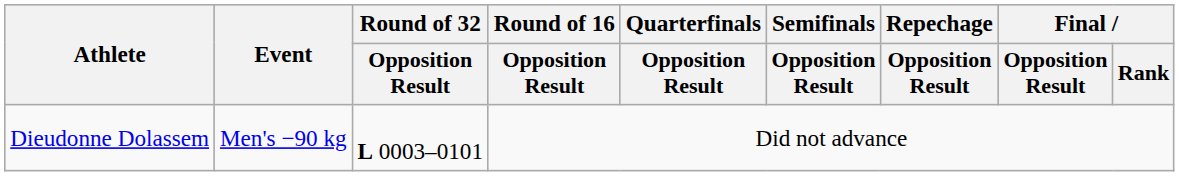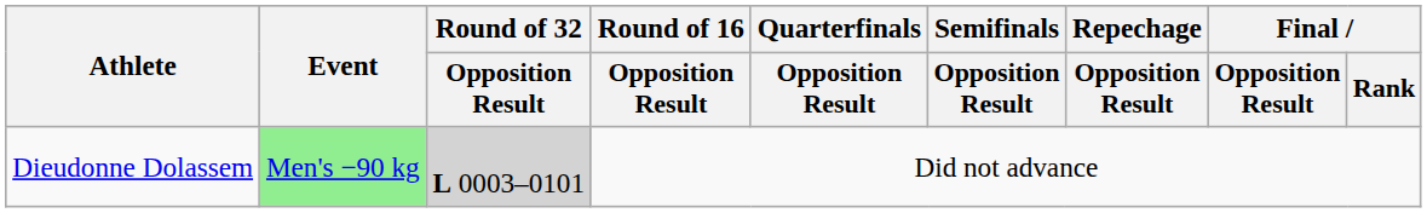Dieudonne Dolassem | Event: no background -> lightgreen background
Dieudonne Dolassem | Round of 32 / Opposition Result: no background -> lightgrey background
